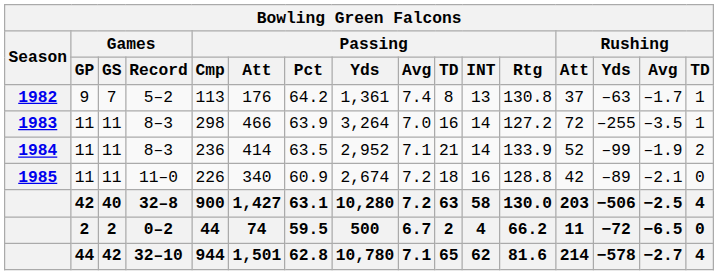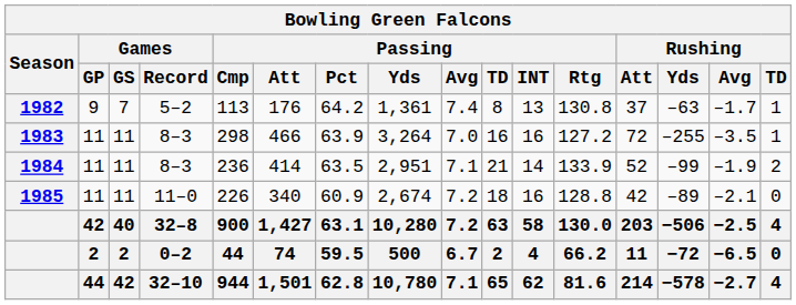1983 | Passing / INT: 14 -> 16
1984 | Passing / Yds: 2,952 -> 2,951
